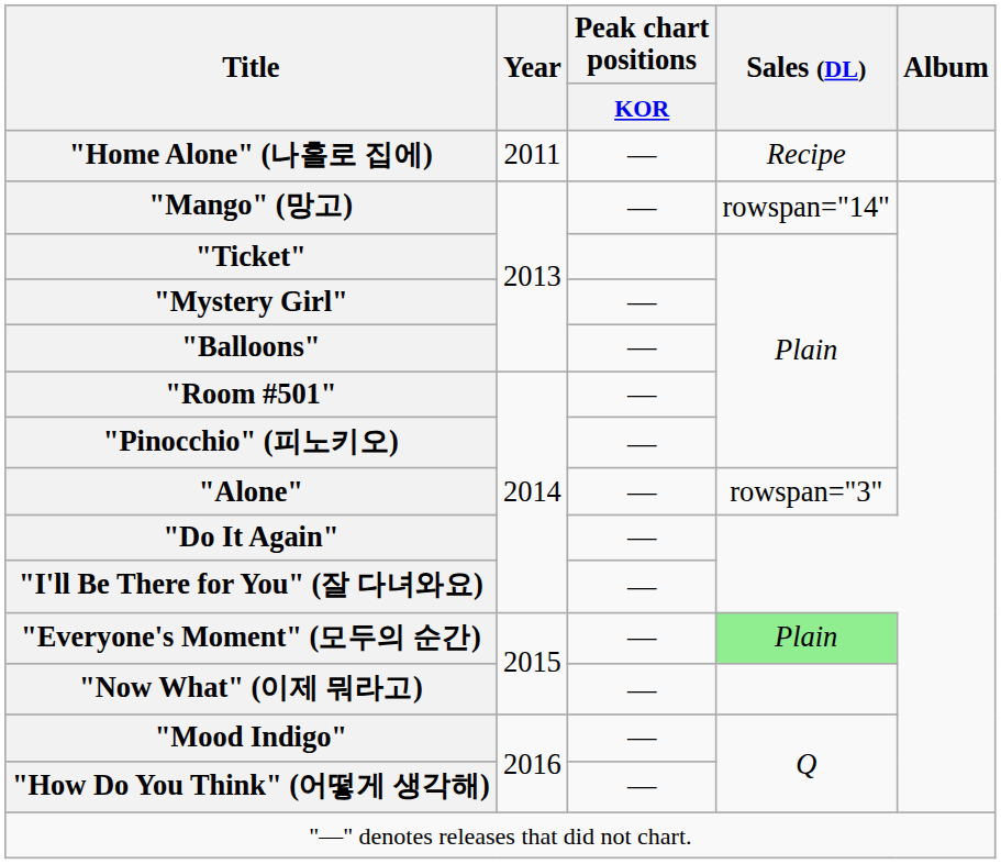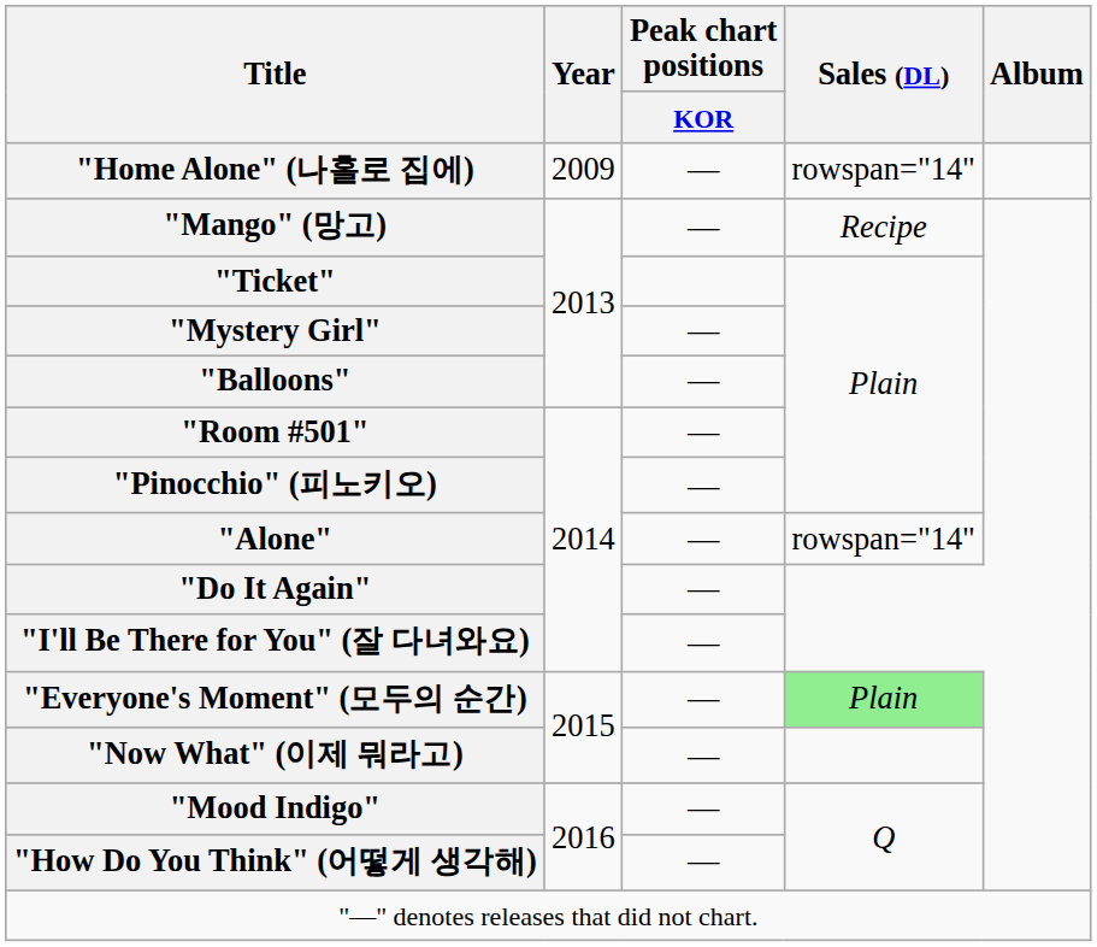"Home Alone" (나홀로 집에) | Year: 2011 -> 2009
"Home Alone" (나홀로 집에) | Sales (DL): Recipe -> rowspan="14"
"Mango" (망고) | Sales (DL): rowspan="14" -> Recipe
"Alone" | Sales (DL): rowspan="3" -> rowspan="14"
